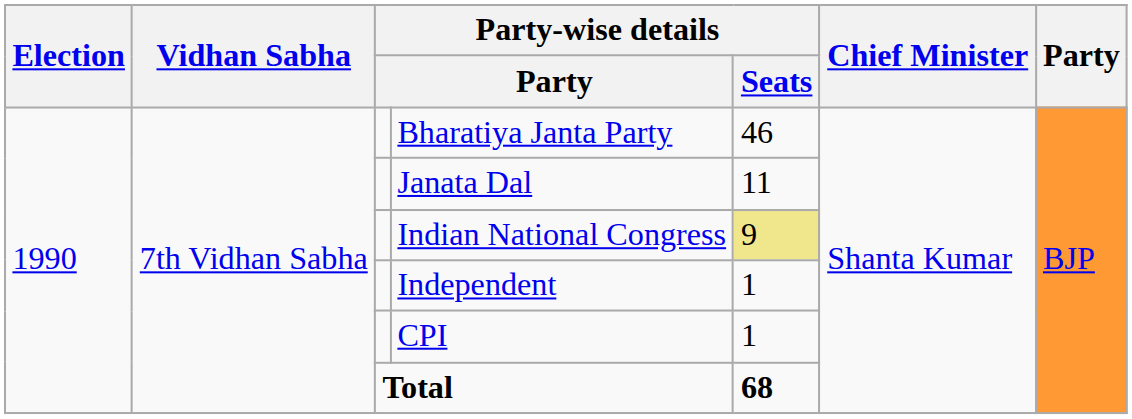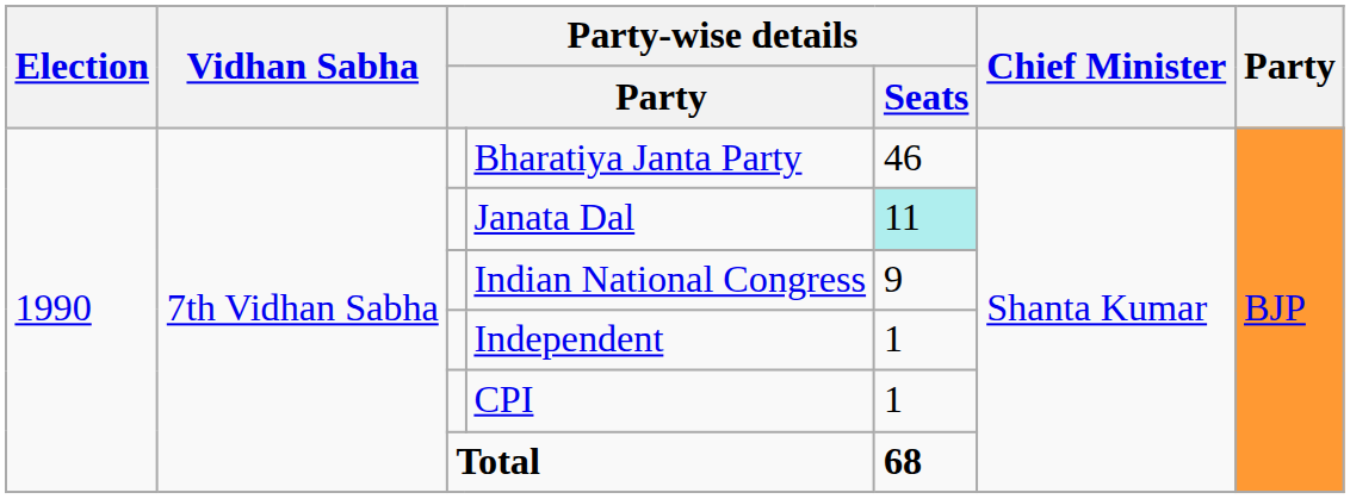Janata Dal | Party-wise details / Seats: no background -> paleturquoise background
Indian National Congress | Party-wise details / Seats: khaki background -> no background
